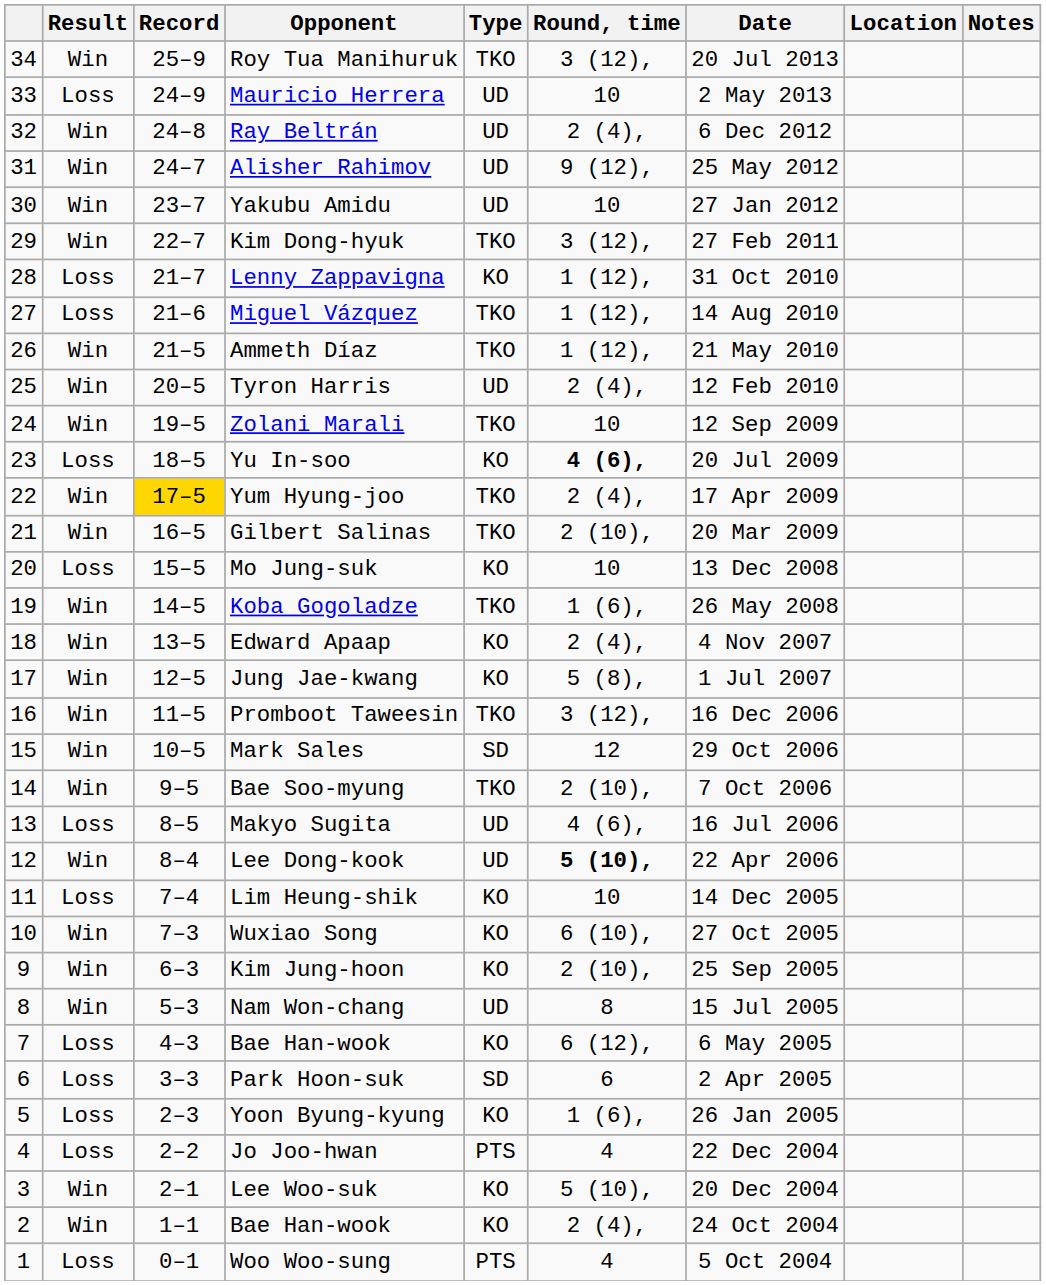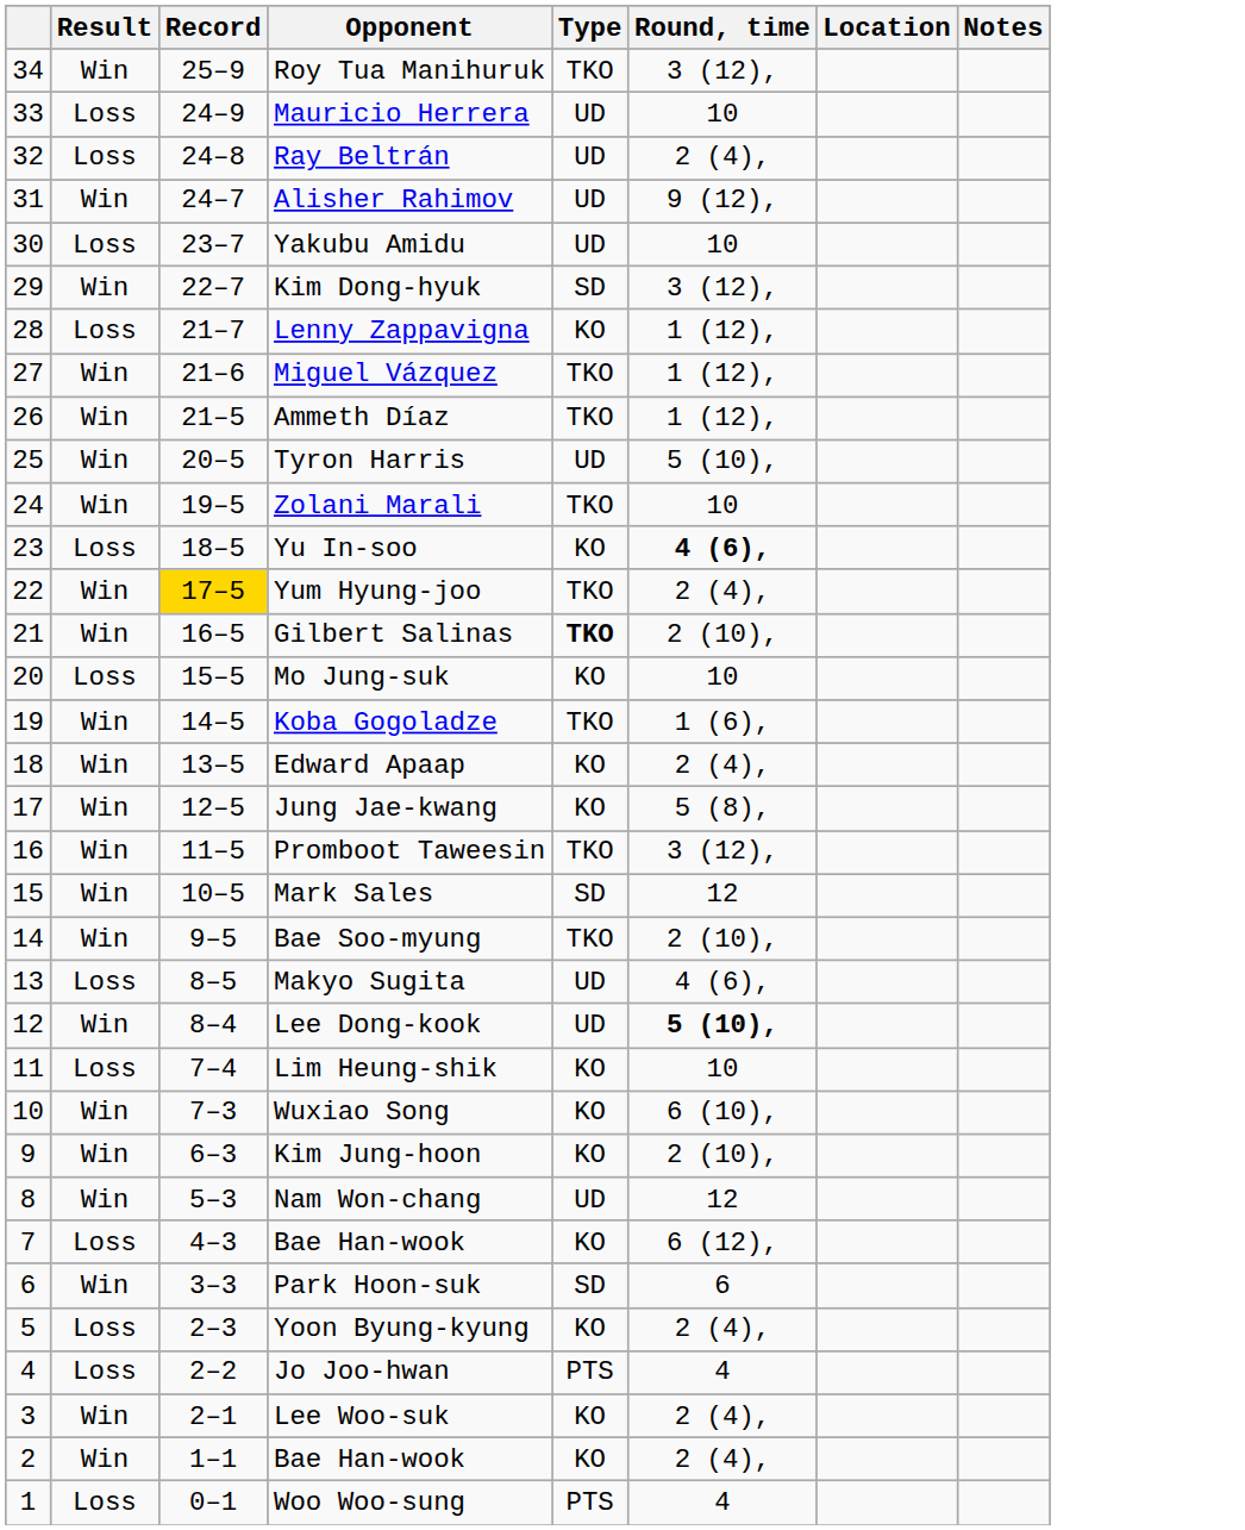- column: Date | 20 Jul 2013 | 2 May 2013 | 6 Dec 2012 | 25 May 2012 | 27 Jan 2012 | 27 Feb 2011 | 31 Oct 2010 | 14 Aug 2010 | 21 May 2010 | 12 Feb 2010 | 12 Sep 2009 | 20 Jul 2009 | 17 Apr 2009 | 20 Mar 2009 | 13 Dec 2008 | 26 May 2008 | 4 Nov 2007 | 1 Jul 2007 | 16 Dec 2006 | 29 Oct 2006 | 7 Oct 2006 | 16 Jul 2006 | 22 Apr 2006 | 14 Dec 2005 | 27 Oct 2005 | 25 Sep 2005 | 15 Jul 2005 | 6 May 2005 | 2 Apr 2005 | 26 Jan 2005 | 22 Dec 2004 | 20 Dec 2004 | 24 Oct 2004 | 5 Oct 2004
Ray Beltrán | Result: Win -> Loss
Yakubu Amidu | Result: Win -> Loss
Kim Dong-hyuk | Type: TKO -> SD
Miguel Vázquez | Result: Loss -> Win
Tyron Harris | Round, time: 2 (4), -> 5 (10),
Gilbert Salinas | Type: normal -> bold
Nam Won-chang | Round, time: 8 -> 12
Park Hoon-suk | Result: Loss -> Win
Yoon Byung-kyung | Round, time: 1 (6), -> 2 (4),
Lee Woo-suk | Round, time: 5 (10), -> 2 (4),
